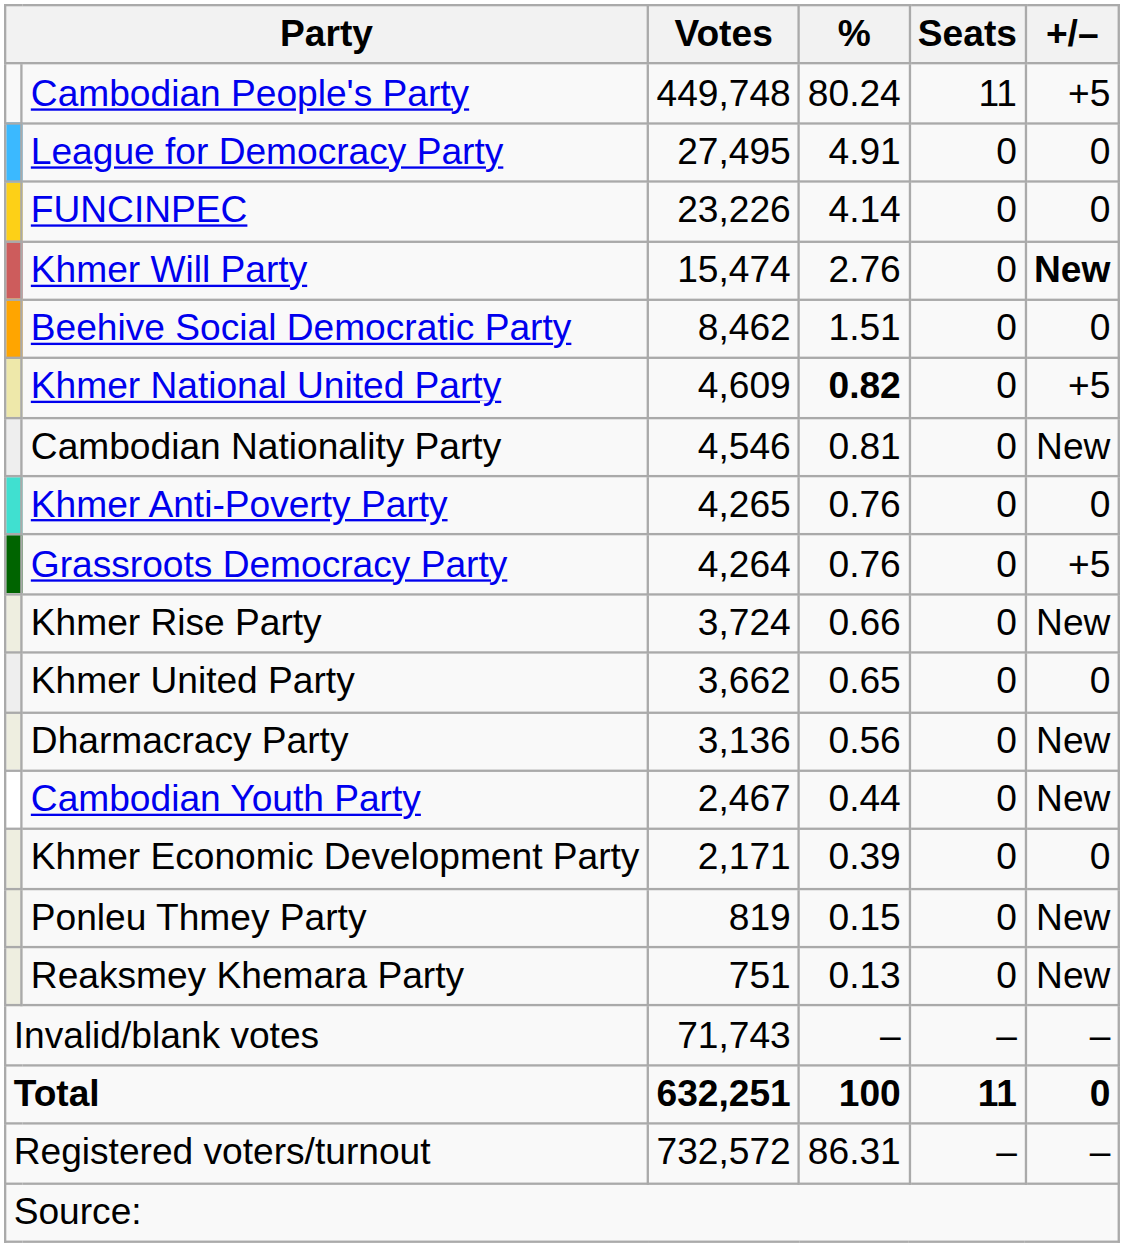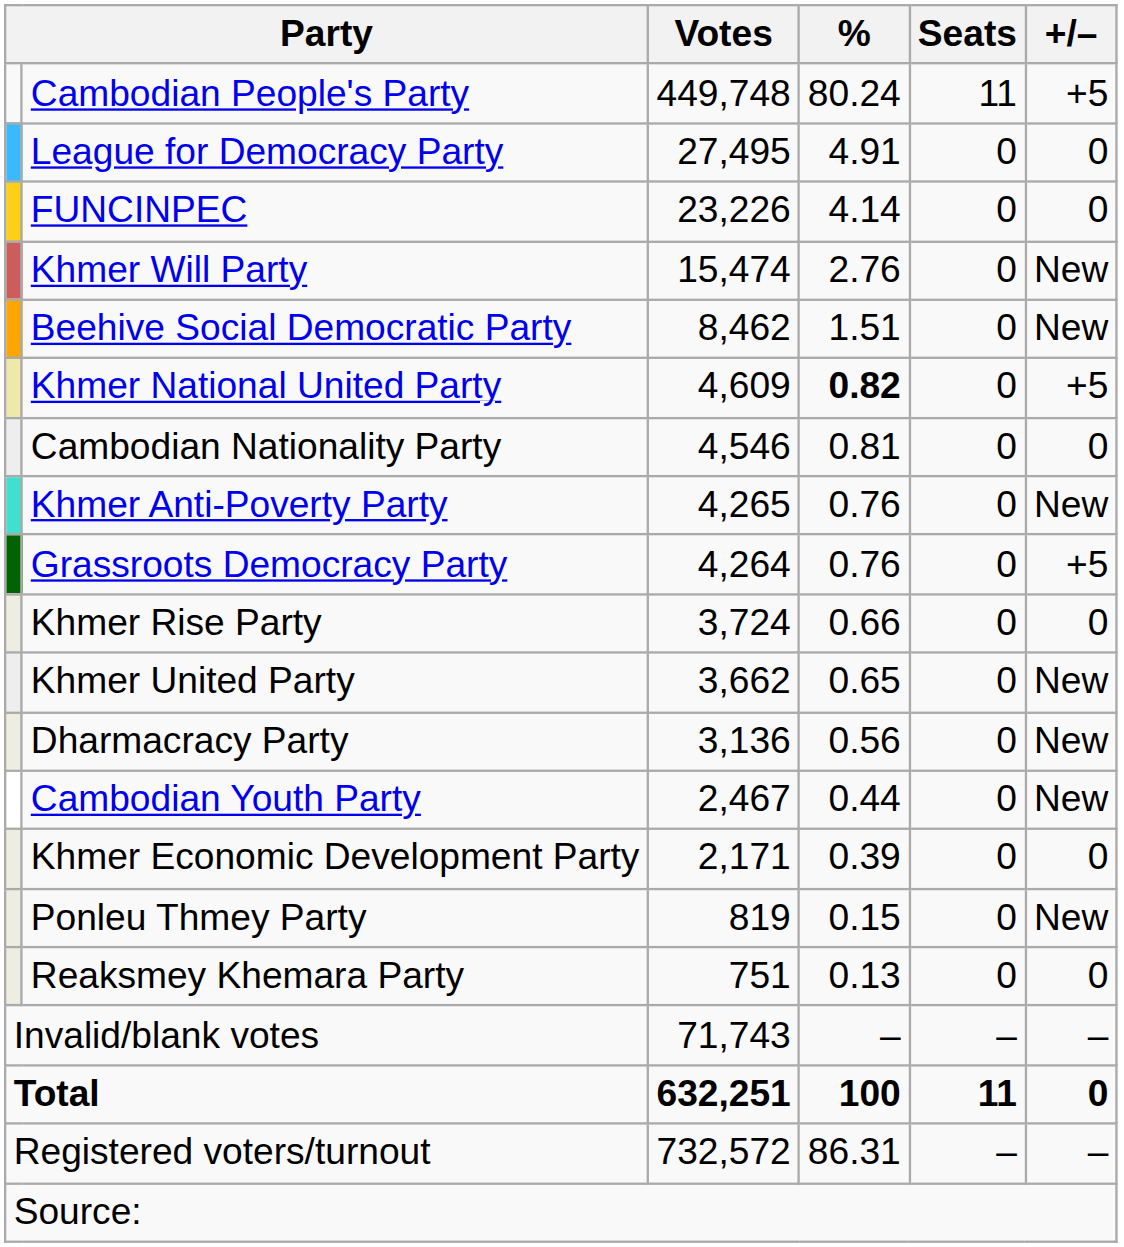Khmer Will Party | +/–: bold -> normal
Beehive Social Democratic Party | +/–: 0 -> New
Cambodian Nationality Party | +/–: New -> 0
Khmer Anti-Poverty Party | +/–: 0 -> New
Khmer Rise Party | +/–: New -> 0
Khmer United Party | +/–: 0 -> New
Reaksmey Khemara Party | +/–: New -> 0
